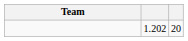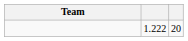row 2 | column 2: 1.202 -> 1.222
